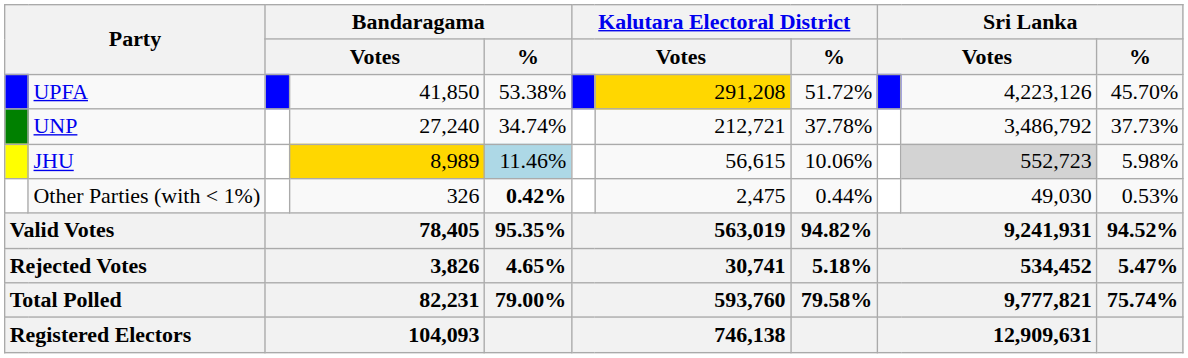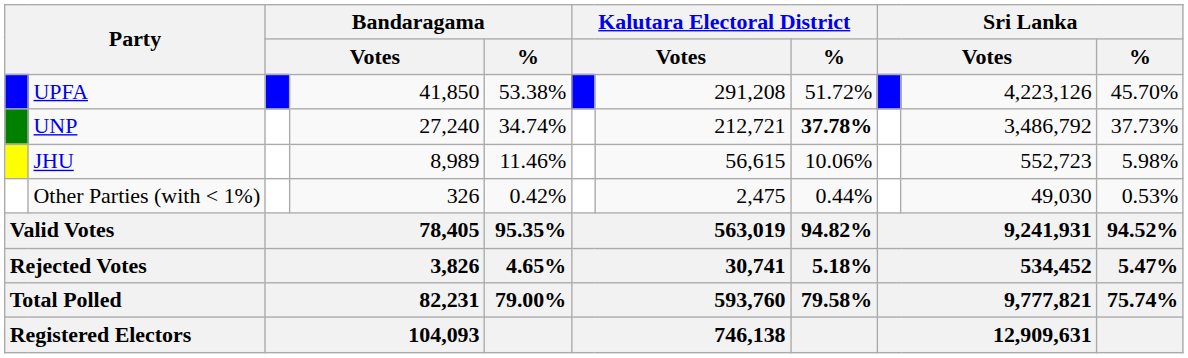UPFA | column 7: gold background -> no background
UNP | Kalutara Electoral District / %: normal -> bold
JHU | column 4: gold background -> no background
JHU | Bandaragama / %: lightblue background -> no background
JHU | column 10: lightgrey background -> no background
Other Parties (with < 1%) | Bandaragama / %: bold -> normal
